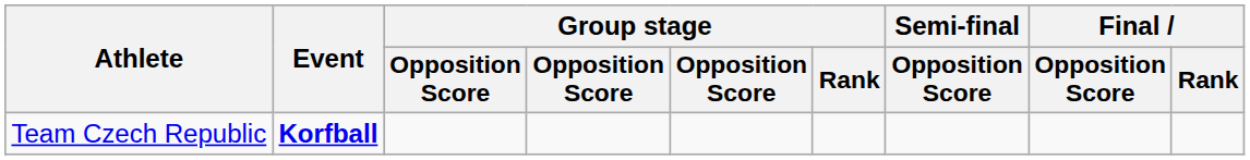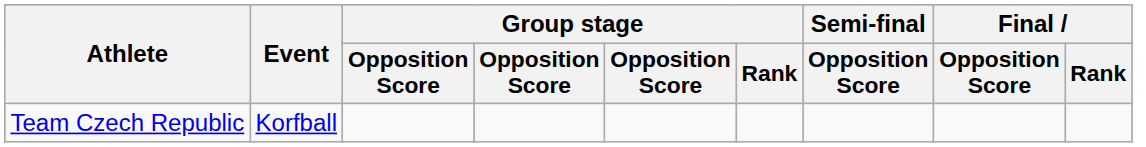Team Czech Republic | Event: bold -> normal
